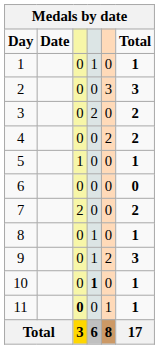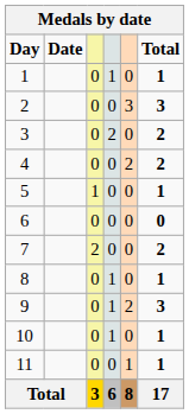10 | column 4: bold -> normal
11 | column 3: bold -> normal
